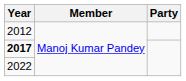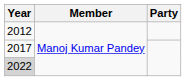2017 | Year: bold -> normal
2022 | Year: no background -> lightgrey background
